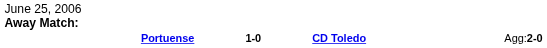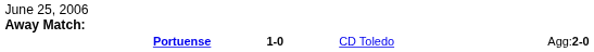Portuense | column 3: bold -> normal
